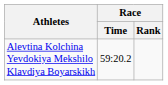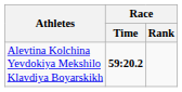Alevtina Kolchina Yevdokiya Mekshilo Klavdiya Boyarskikh | Race / Time: normal -> bold
